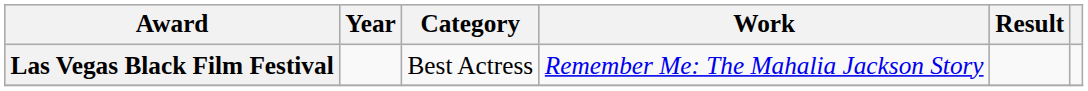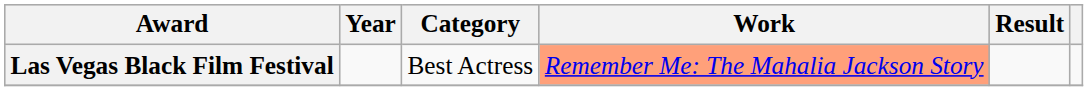Las Vegas Black Film Festival | Work: no background -> lightsalmon background
